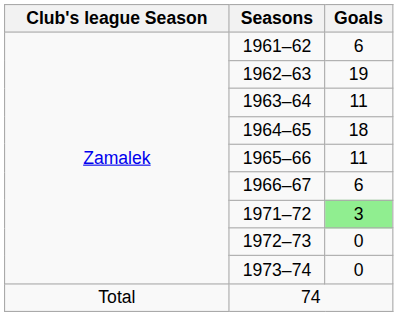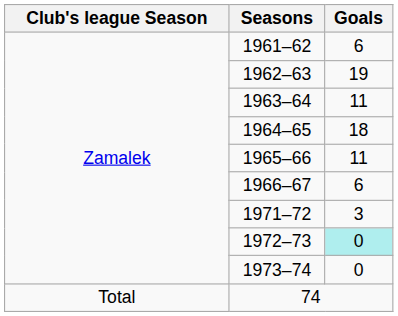1971–72 | Goals: lightgreen background -> no background
1972–73 | Goals: no background -> paleturquoise background
